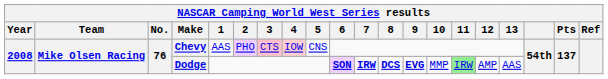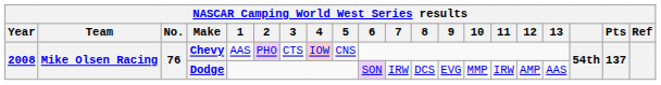Chevy | 3: pink background -> no background
Dodge | 6: bold -> normal
Dodge | 7: bold -> normal
Dodge | 8: bold -> normal
Dodge | 9: bold -> normal
Dodge | 11: lightgreen background -> no background
